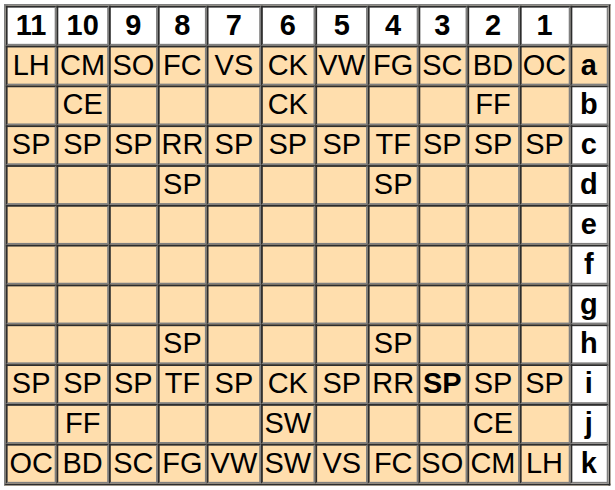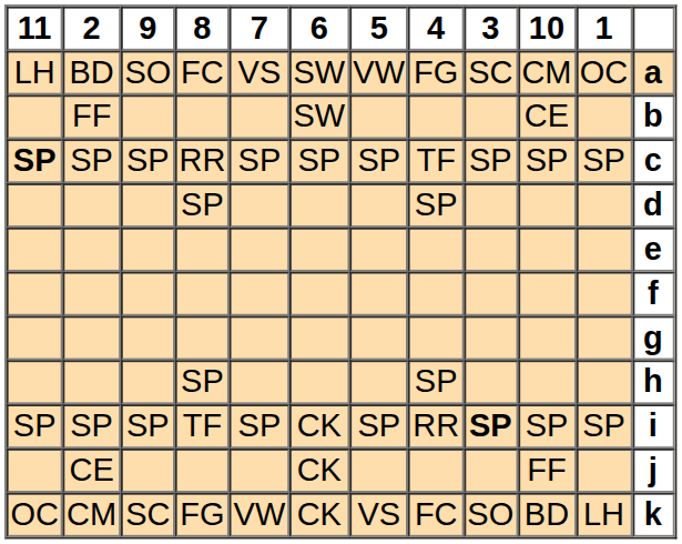columns swapped: 10 <-> 2
row 2 | 6: CK -> SW
row 3 | 6: CK -> SW
row 4 | 11: normal -> bold
row 11 | 6: SW -> CK
row 12 | 6: SW -> CK
